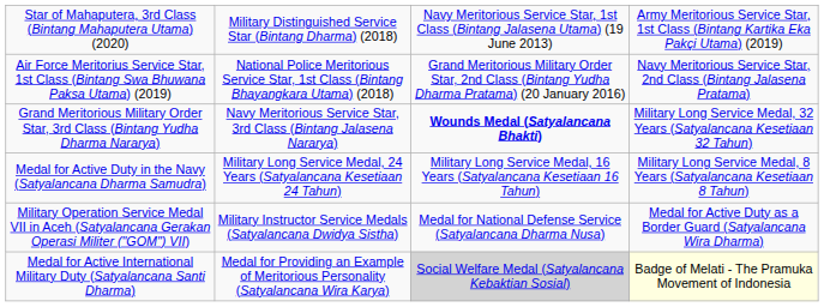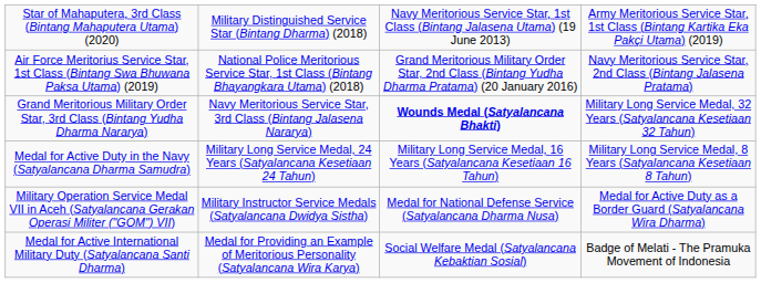row 6 | column 3: lightgrey background -> no background
row 6 | column 4: lightyellow background -> no background
